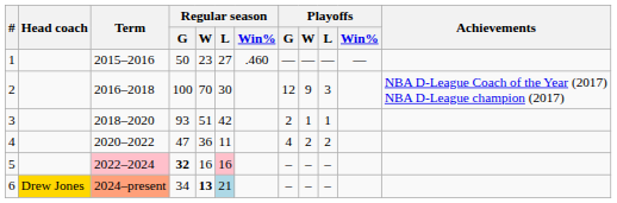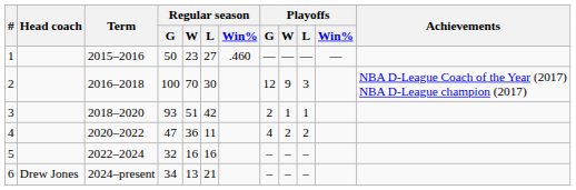5 | Term: pink background -> no background
5 | Regular season / G: bold -> normal
5 | Regular season / L: pink background -> no background
6 | Head coach: gold background -> no background
6 | Term: lightsalmon background -> no background
6 | Regular season / W: bold -> normal
6 | Regular season / L: lightblue background -> no background
